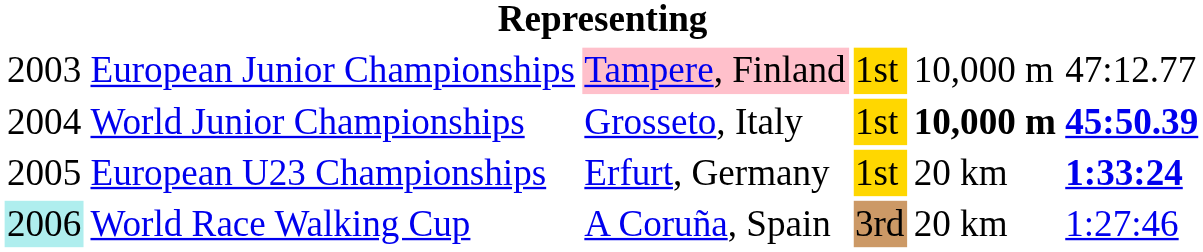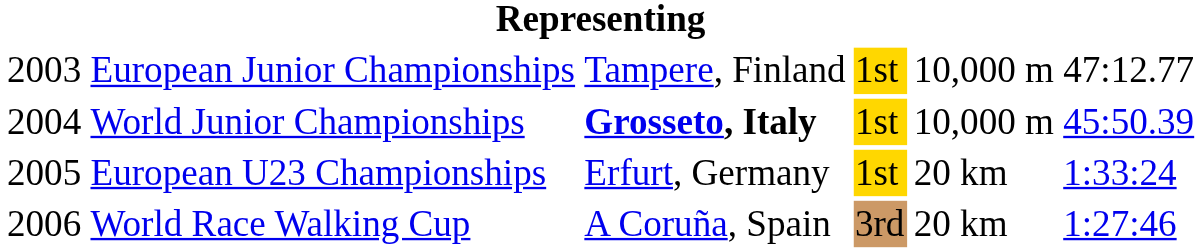European Junior Championships | column 3: pink background -> no background
World Junior Championships | column 3: normal -> bold
World Junior Championships | column 5: bold -> normal
World Junior Championships | column 6: bold -> normal
European U23 Championships | column 6: bold -> normal
World Race Walking Cup | column 1: paleturquoise background -> no background
